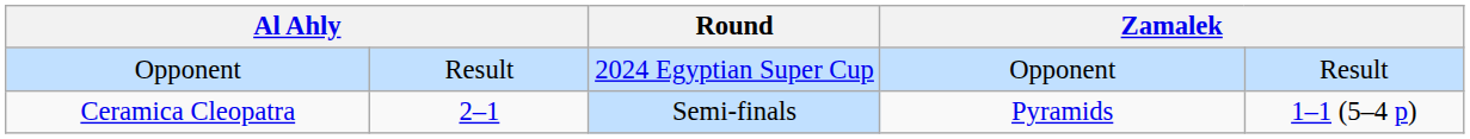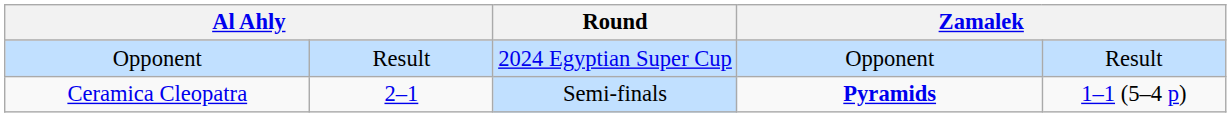Ceramica Cleopatra | column 4: normal -> bold
